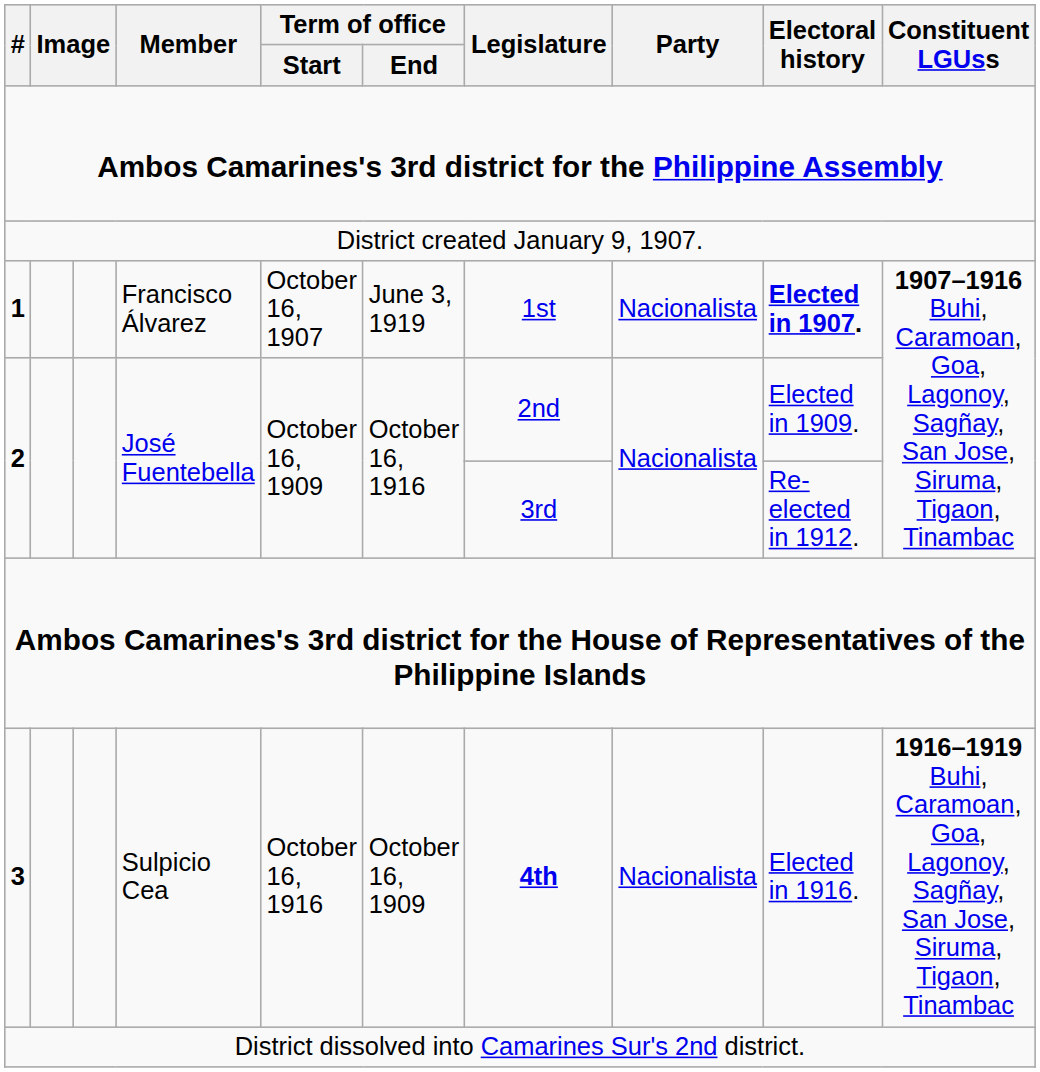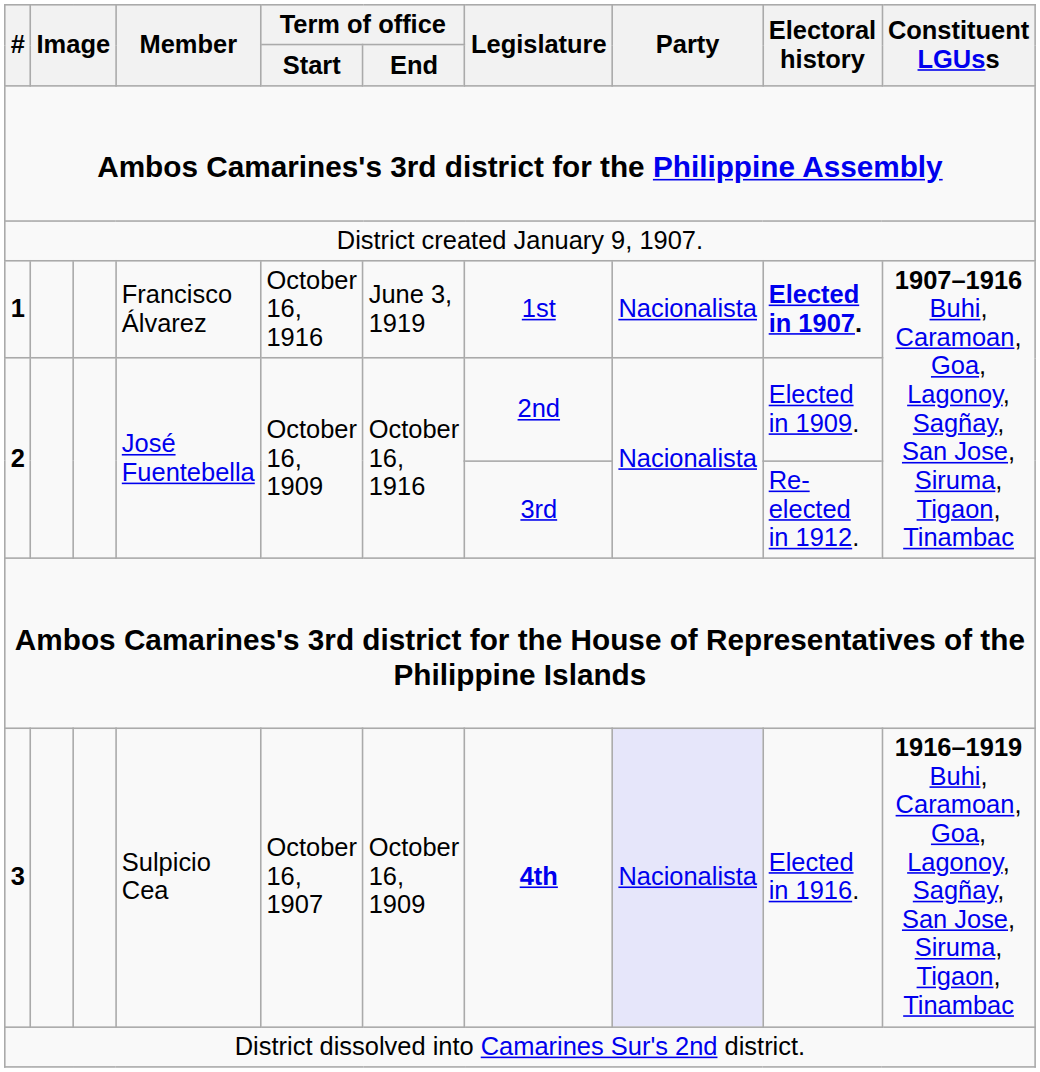1 | Term of office / Start: October 16, 1907 -> October 16, 1916
3 | Term of office / Start: October 16, 1916 -> October 16, 1907
3 | Party: no background -> lavender background
